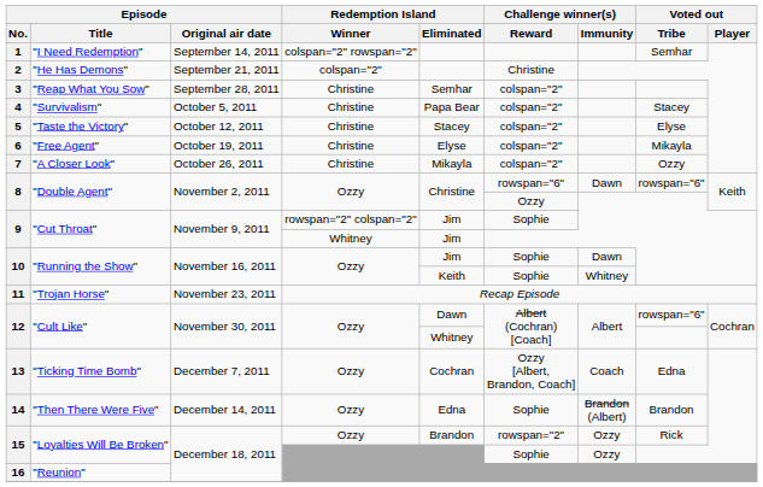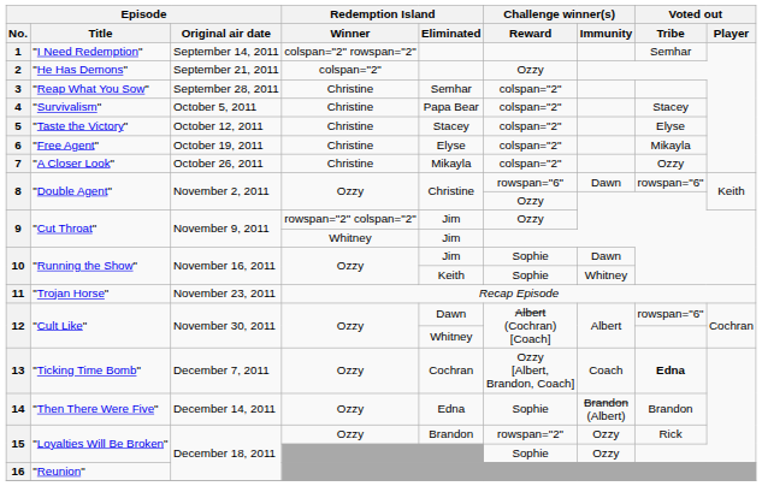2 | Challenge winner(s) / Reward: Christine -> Ozzy
9 / rowspan="2" colspan="2" | Challenge winner(s) / Reward: Sophie -> Ozzy
13 | Voted out / Tribe: normal -> bold
